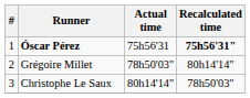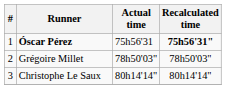Grégoire Millet | Recalculated time: 80h14'14" -> 78h50'03"
Christophe Le Saux | Recalculated time: 78h50'03" -> 80h14'14"
